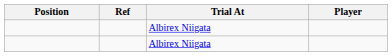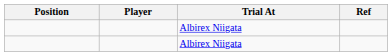columns swapped: Player <-> Ref
